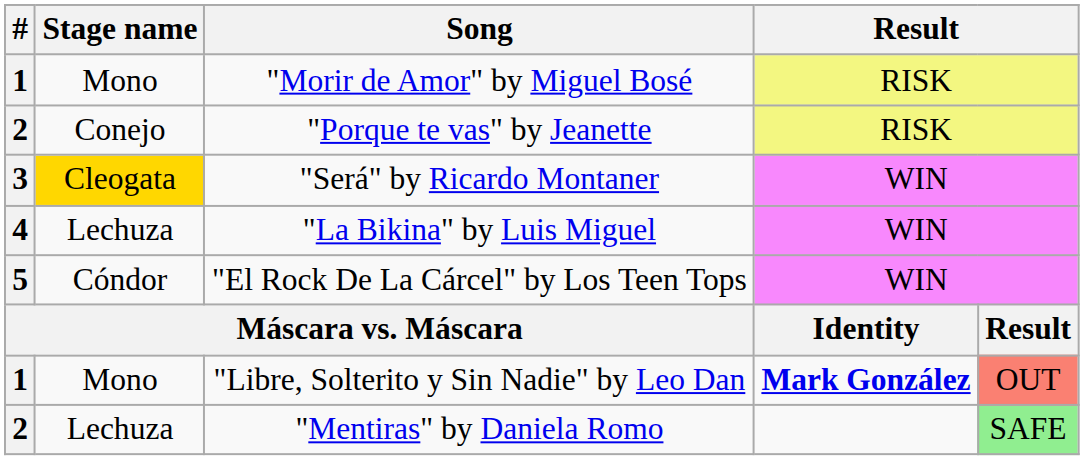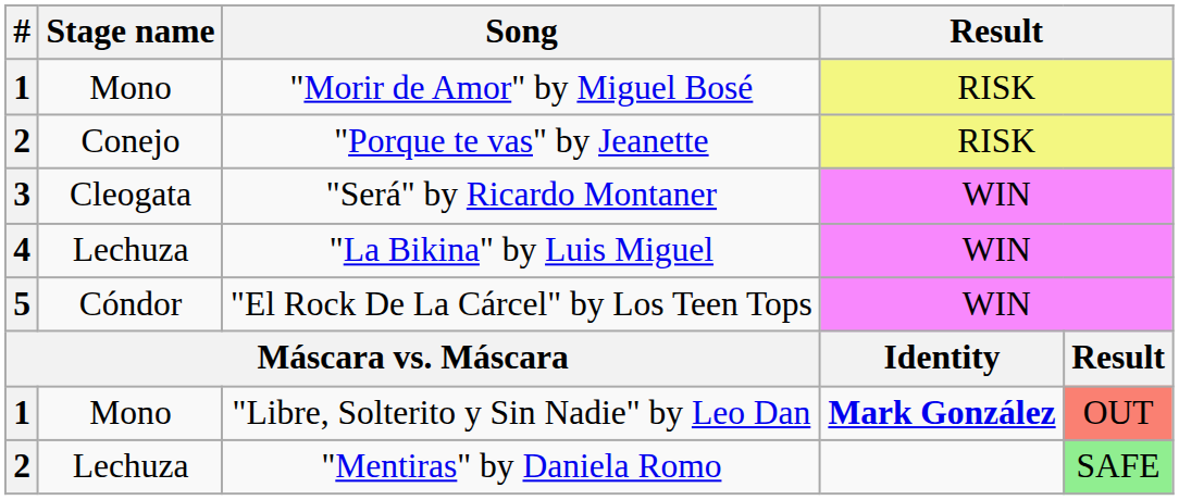"Será" by Ricardo Montaner | Stage name: gold background -> no background
